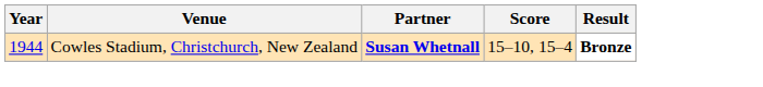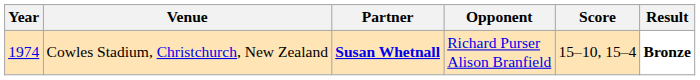+ column: Opponent | Richard Purser Alison Branfield
Cowles Stadium, Christchurch, New Zealand | Year: 1944 -> 1974
